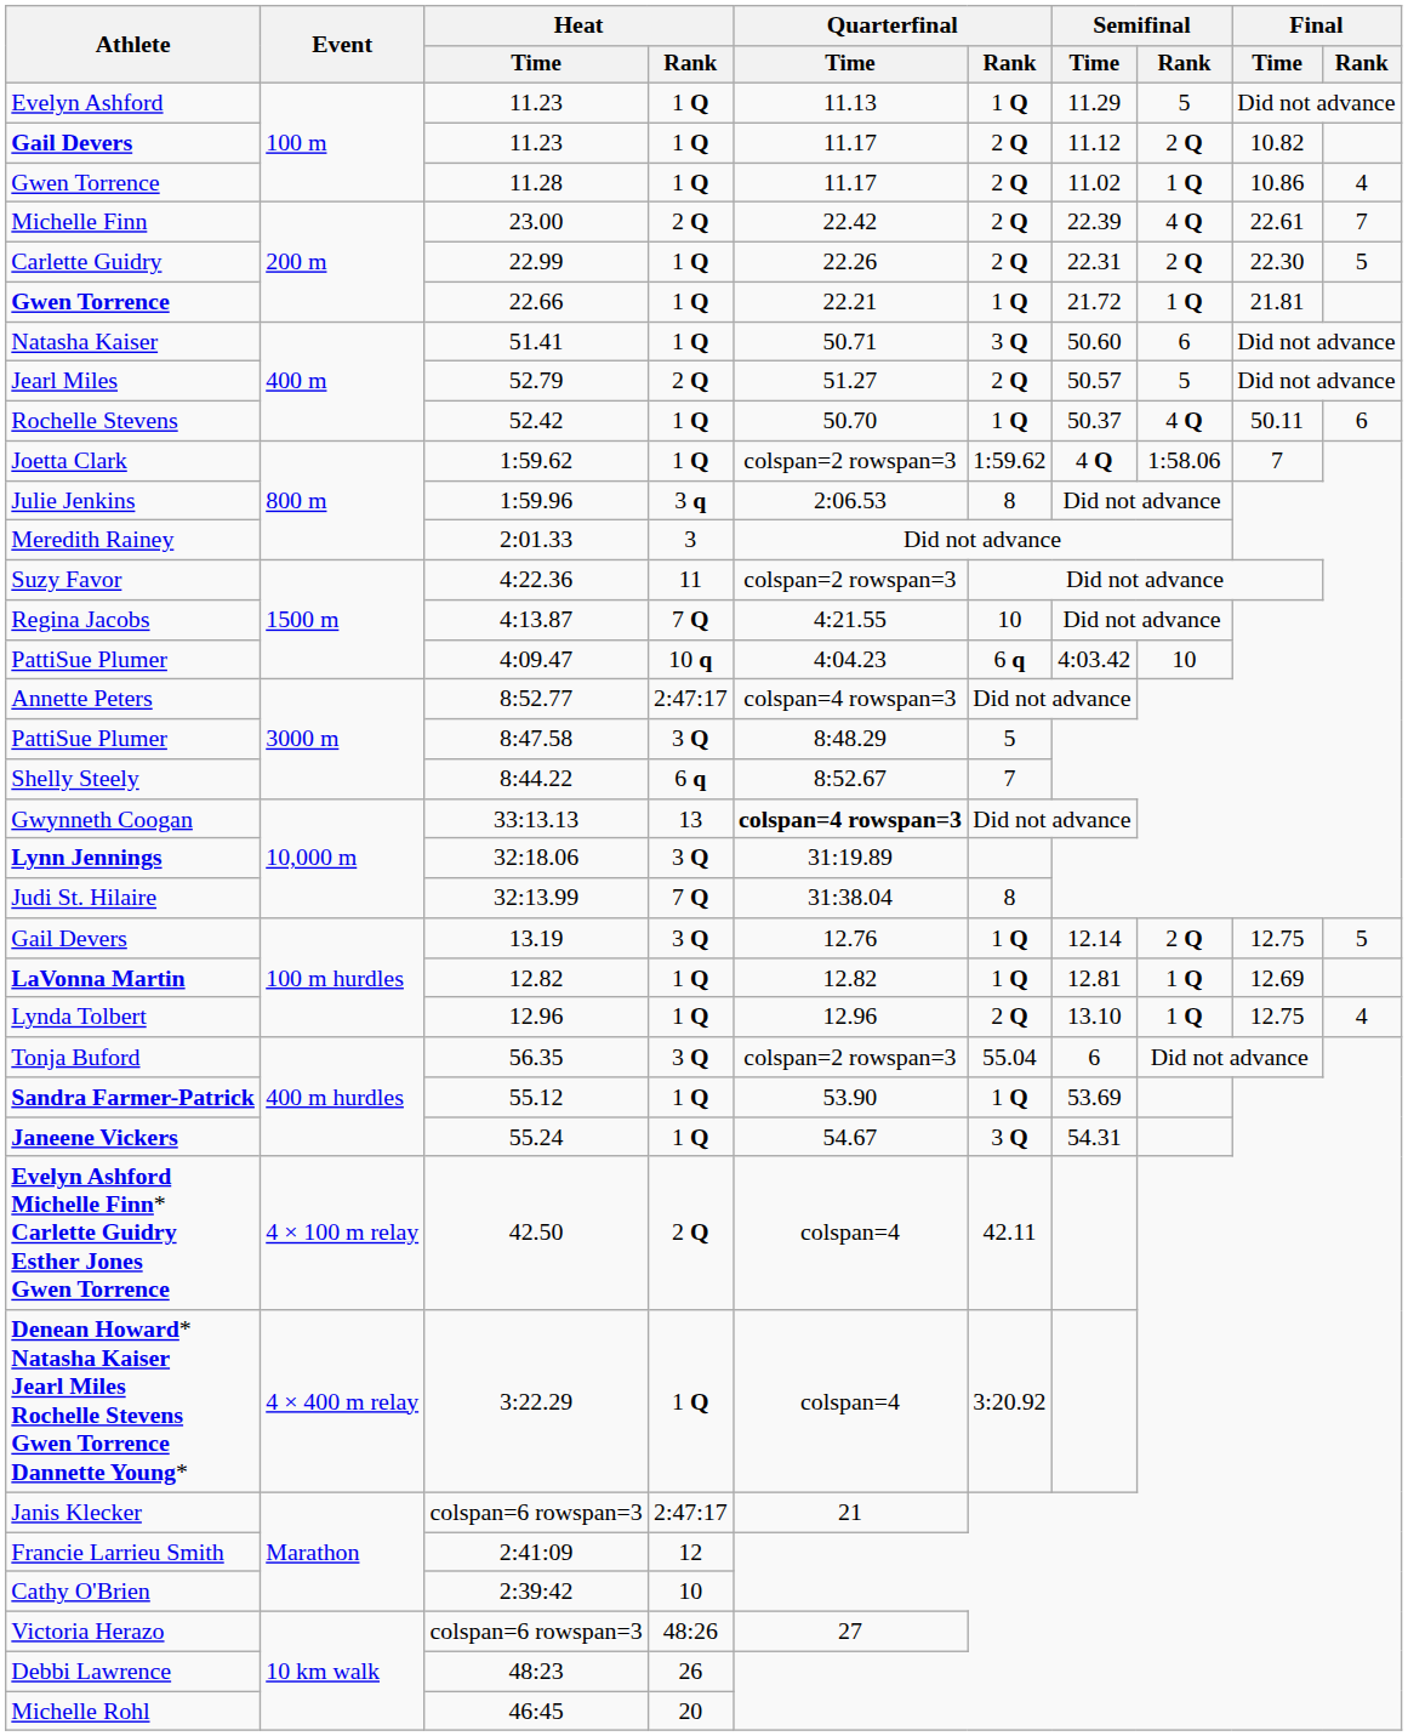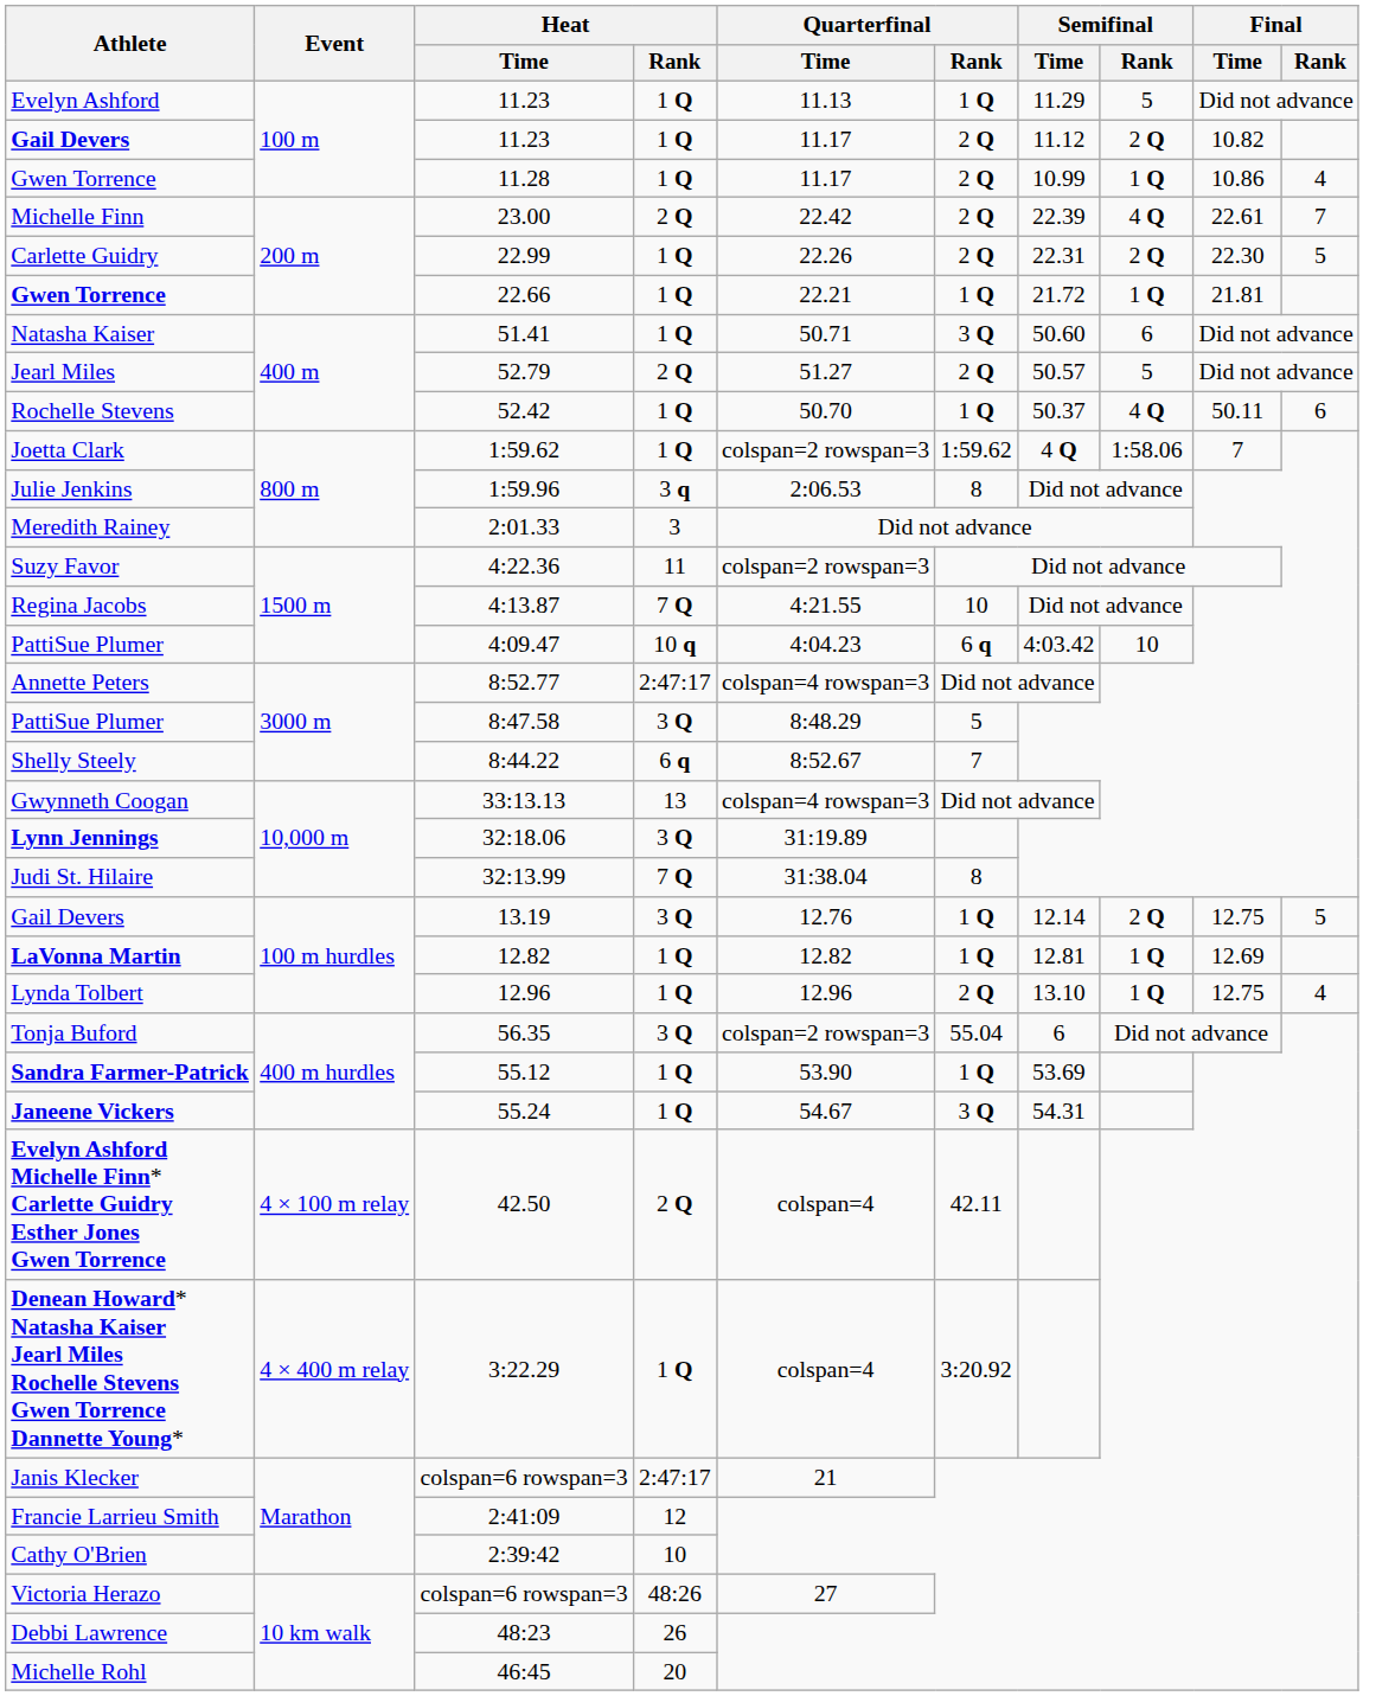Gwen Torrence / 11.28 | Semifinal / Time: 11.02 -> 10.99
Gwynneth Coogan | Quarterfinal / Time: bold -> normal
